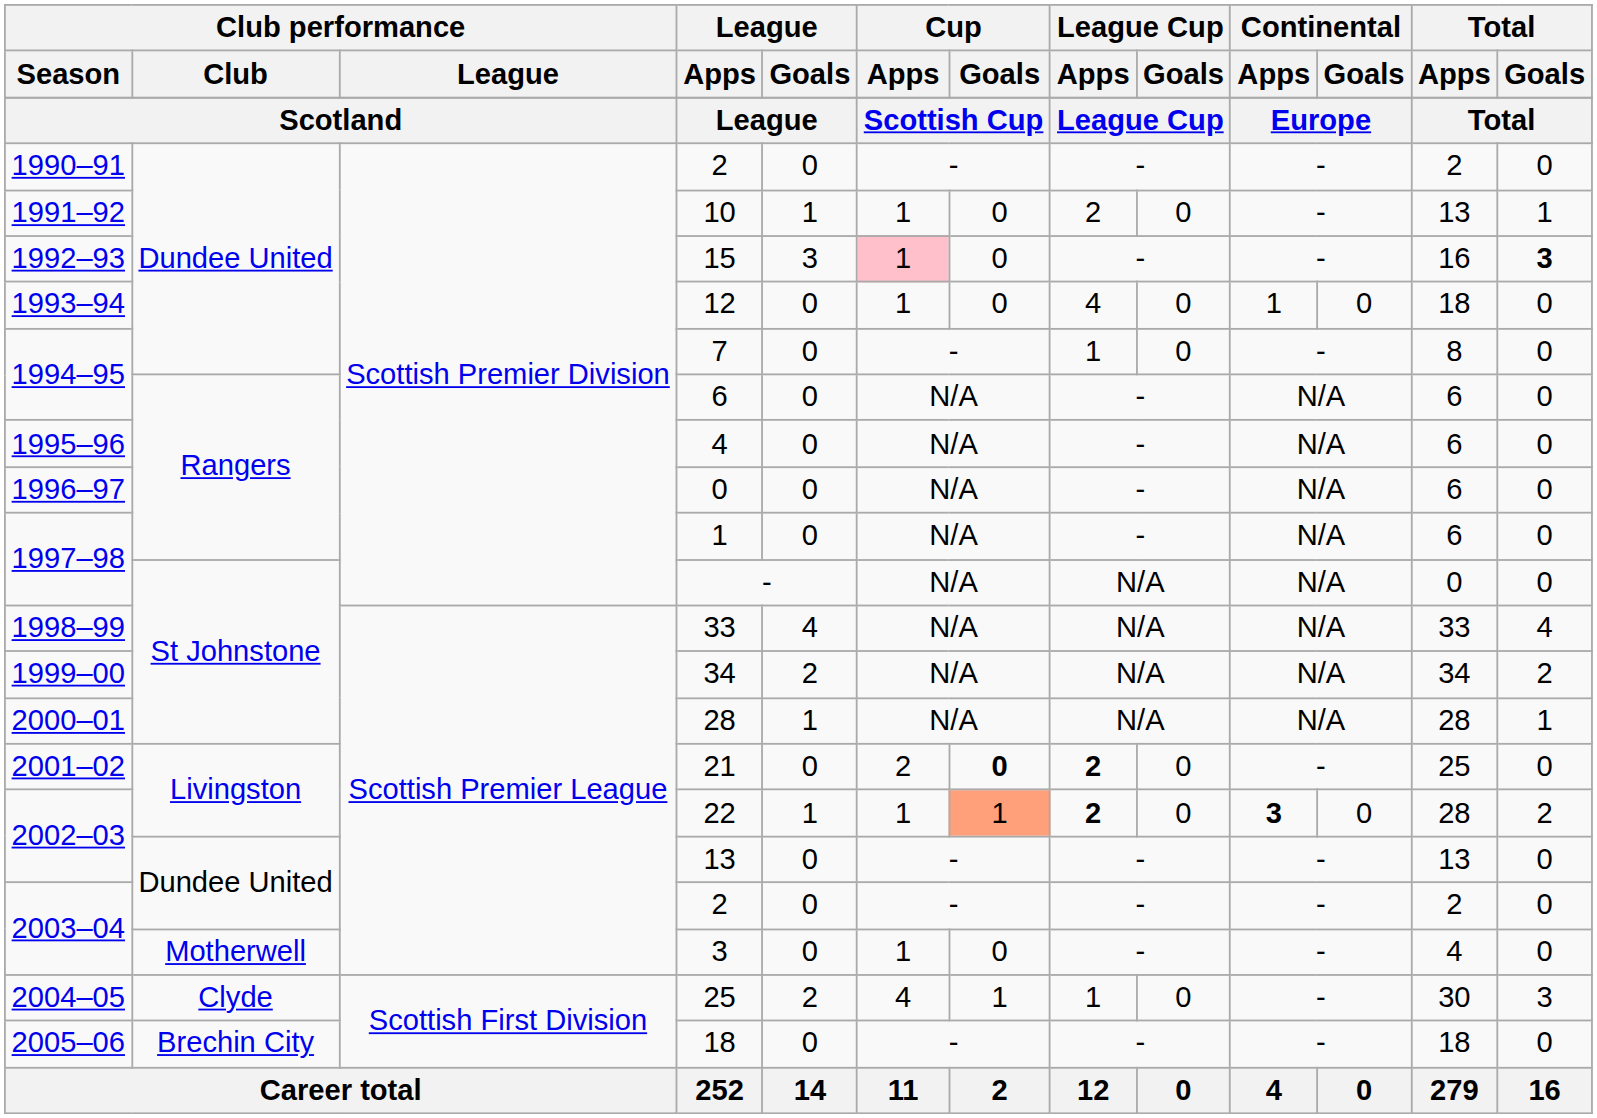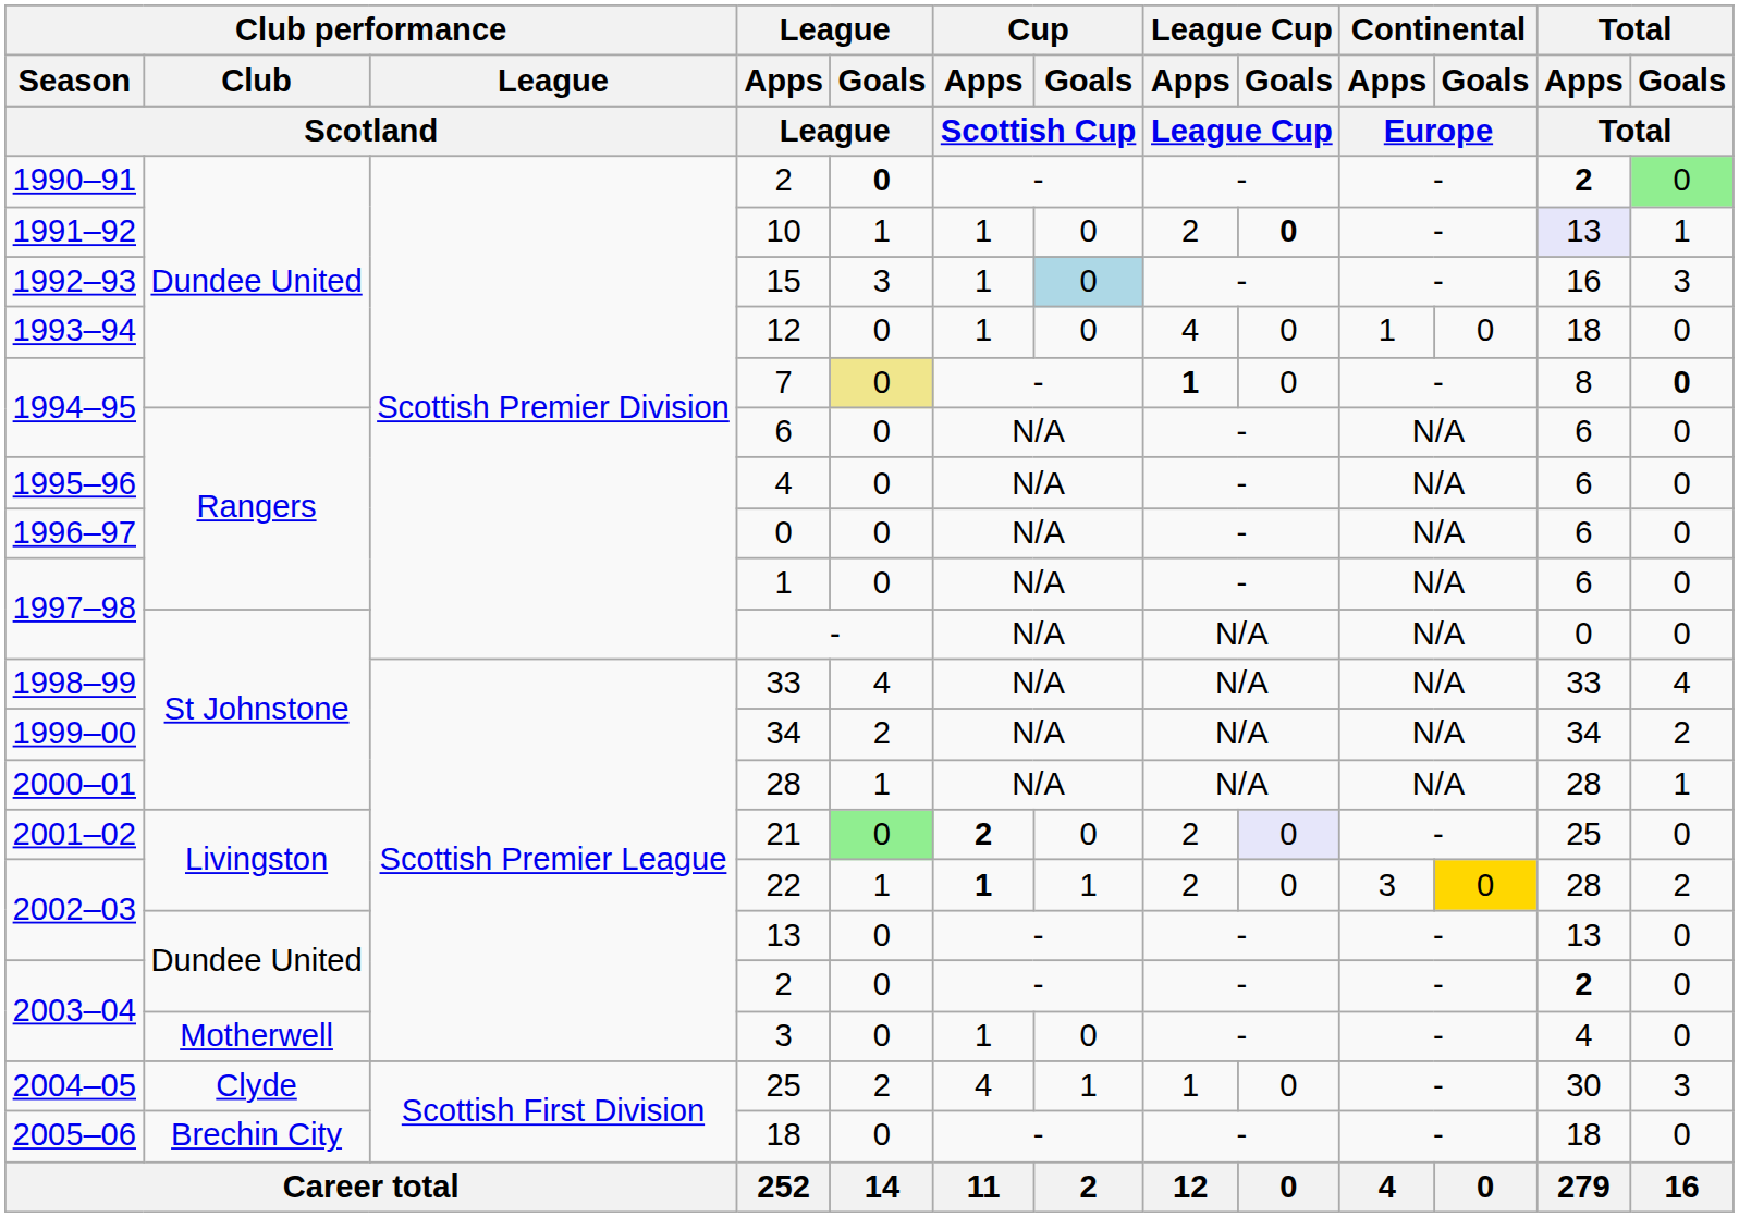1990–91 / 2 | League / Goals: normal -> bold
1990–91 / 2 | Total / Apps: normal -> bold
1990–91 / 2 | Total / Goals: no background -> lightgreen background
10 | League Cup / Goals: normal -> bold
10 | Total / Apps: no background -> lavender background
15 | Cup / Apps: pink background -> no background
15 | Cup / Goals: no background -> lightblue background
15 | Total / Goals: bold -> normal
7 | League / Goals: no background -> khaki background
7 | League Cup / Apps: normal -> bold
7 | Total / Goals: normal -> bold
21 | League / Goals: no background -> lightgreen background
21 | Cup / Apps: normal -> bold
21 | Cup / Goals: bold -> normal
21 | League Cup / Apps: bold -> normal
21 | League Cup / Goals: no background -> lavender background
22 | Cup / Apps: normal -> bold
22 | Cup / Goals: lightsalmon background -> no background
22 | League Cup / Apps: bold -> normal
22 | Continental / Apps: bold -> normal
22 | Continental / Goals: no background -> gold background
2003–04 / 2 | Total / Apps: normal -> bold
